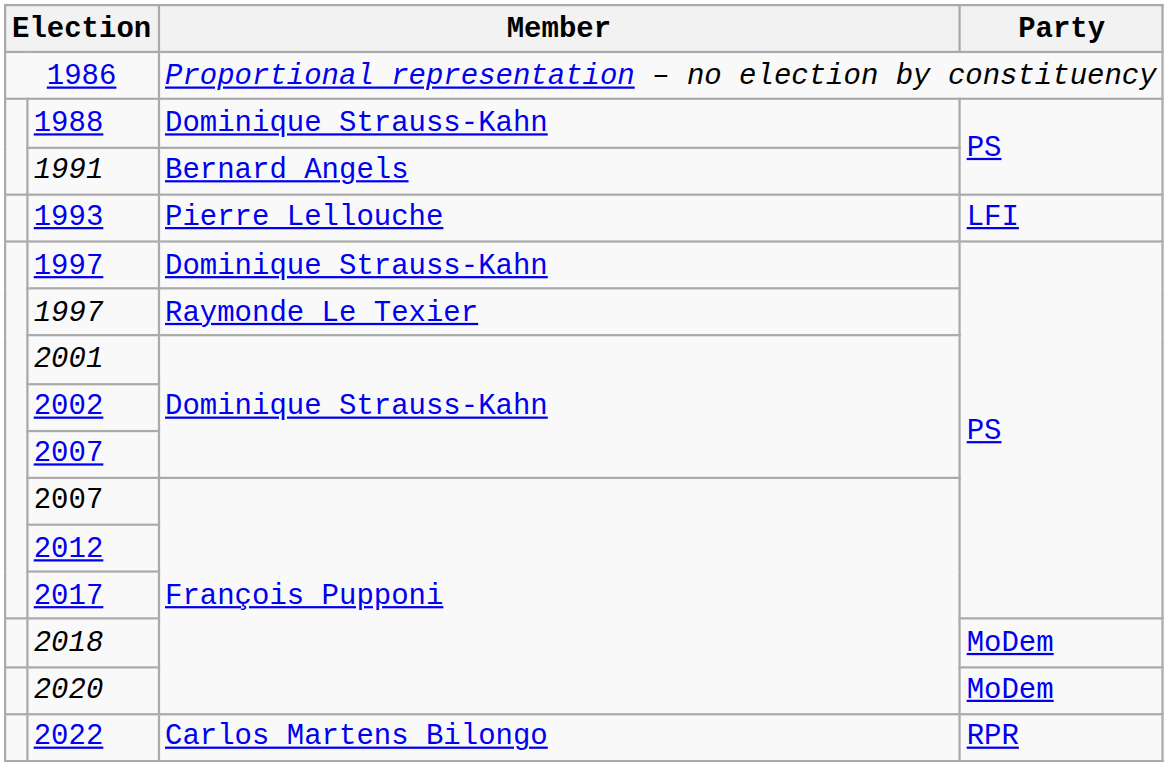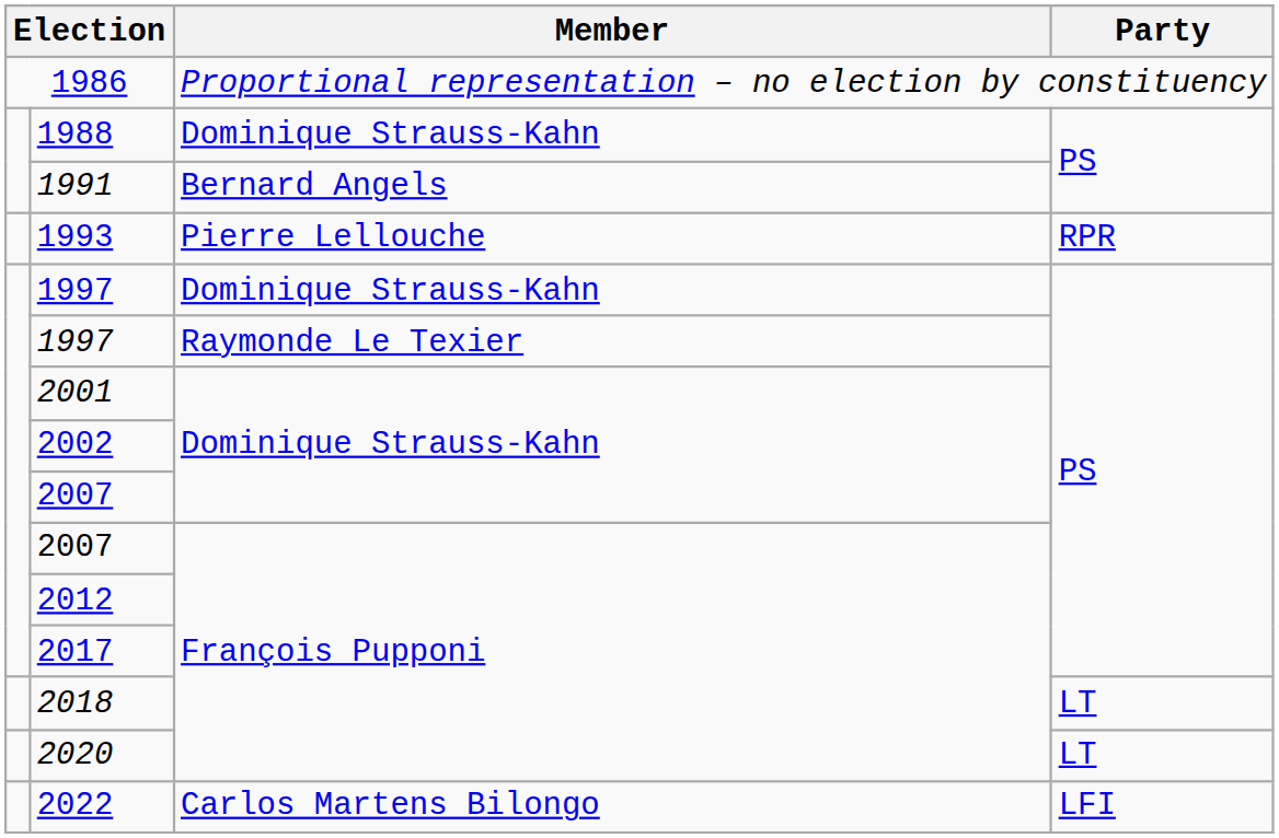1993 | Party: LFI -> RPR
2018 | Party: MoDem -> LT
2020 | Party: MoDem -> LT
2022 | Party: RPR -> LFI
